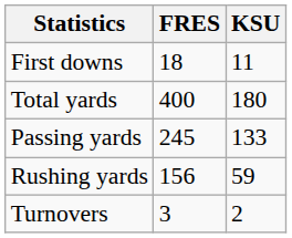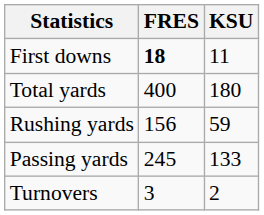First downs | FRES: normal -> bold
rows swapped: Rushing yards <-> Passing yards
